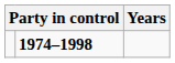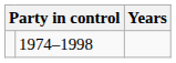row 2 | column 2: bold -> normal
